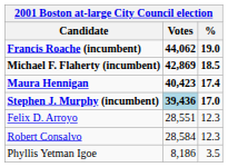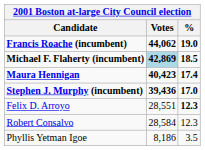Michael F. Flaherty (incumbent) | Votes: no background -> lightblue background
Stephen J. Murphy (incumbent) | Votes: lightblue background -> no background
Felix D. Arroyo | %: normal -> bold
